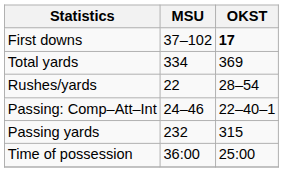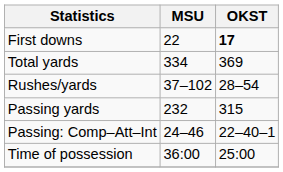First downs | MSU: 37–102 -> 22
Rushes/yards | MSU: 22 -> 37–102
rows swapped: Passing yards <-> Passing: Comp–Att–Int
